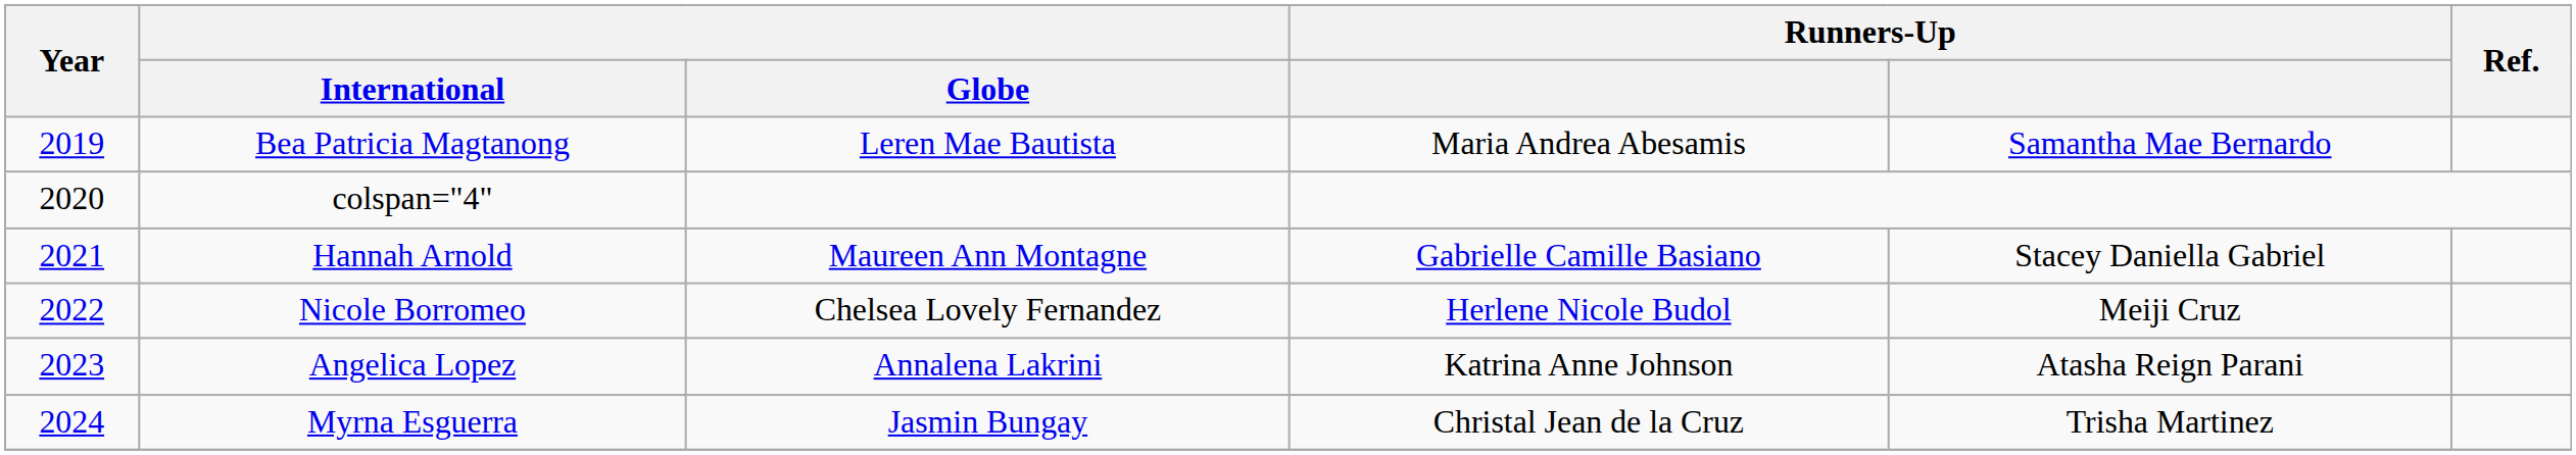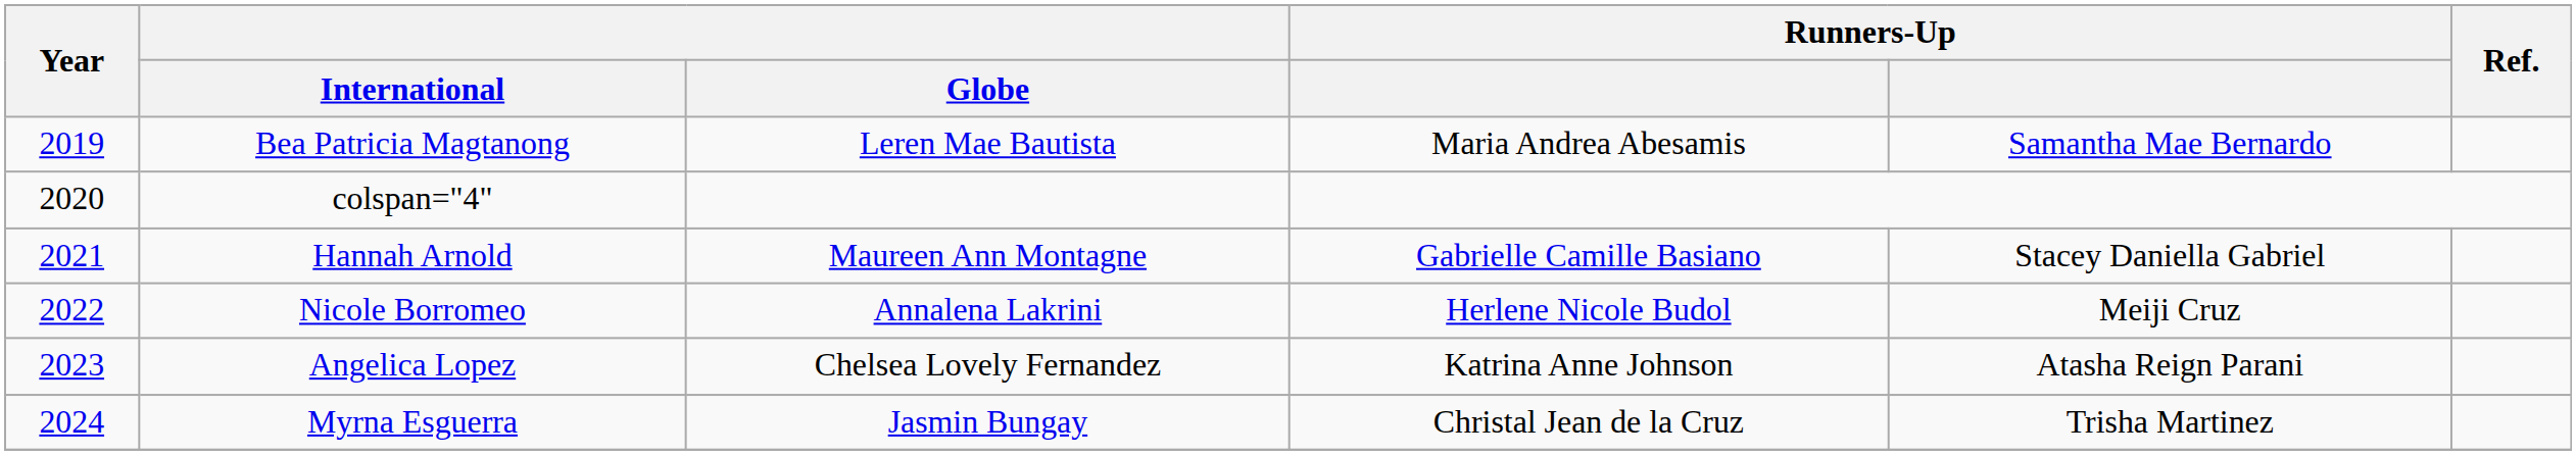Nicole Borromeo | Globe: Chelsea Lovely Fernandez -> Annalena Lakrini
Angelica Lopez | Globe: Annalena Lakrini -> Chelsea Lovely Fernandez
